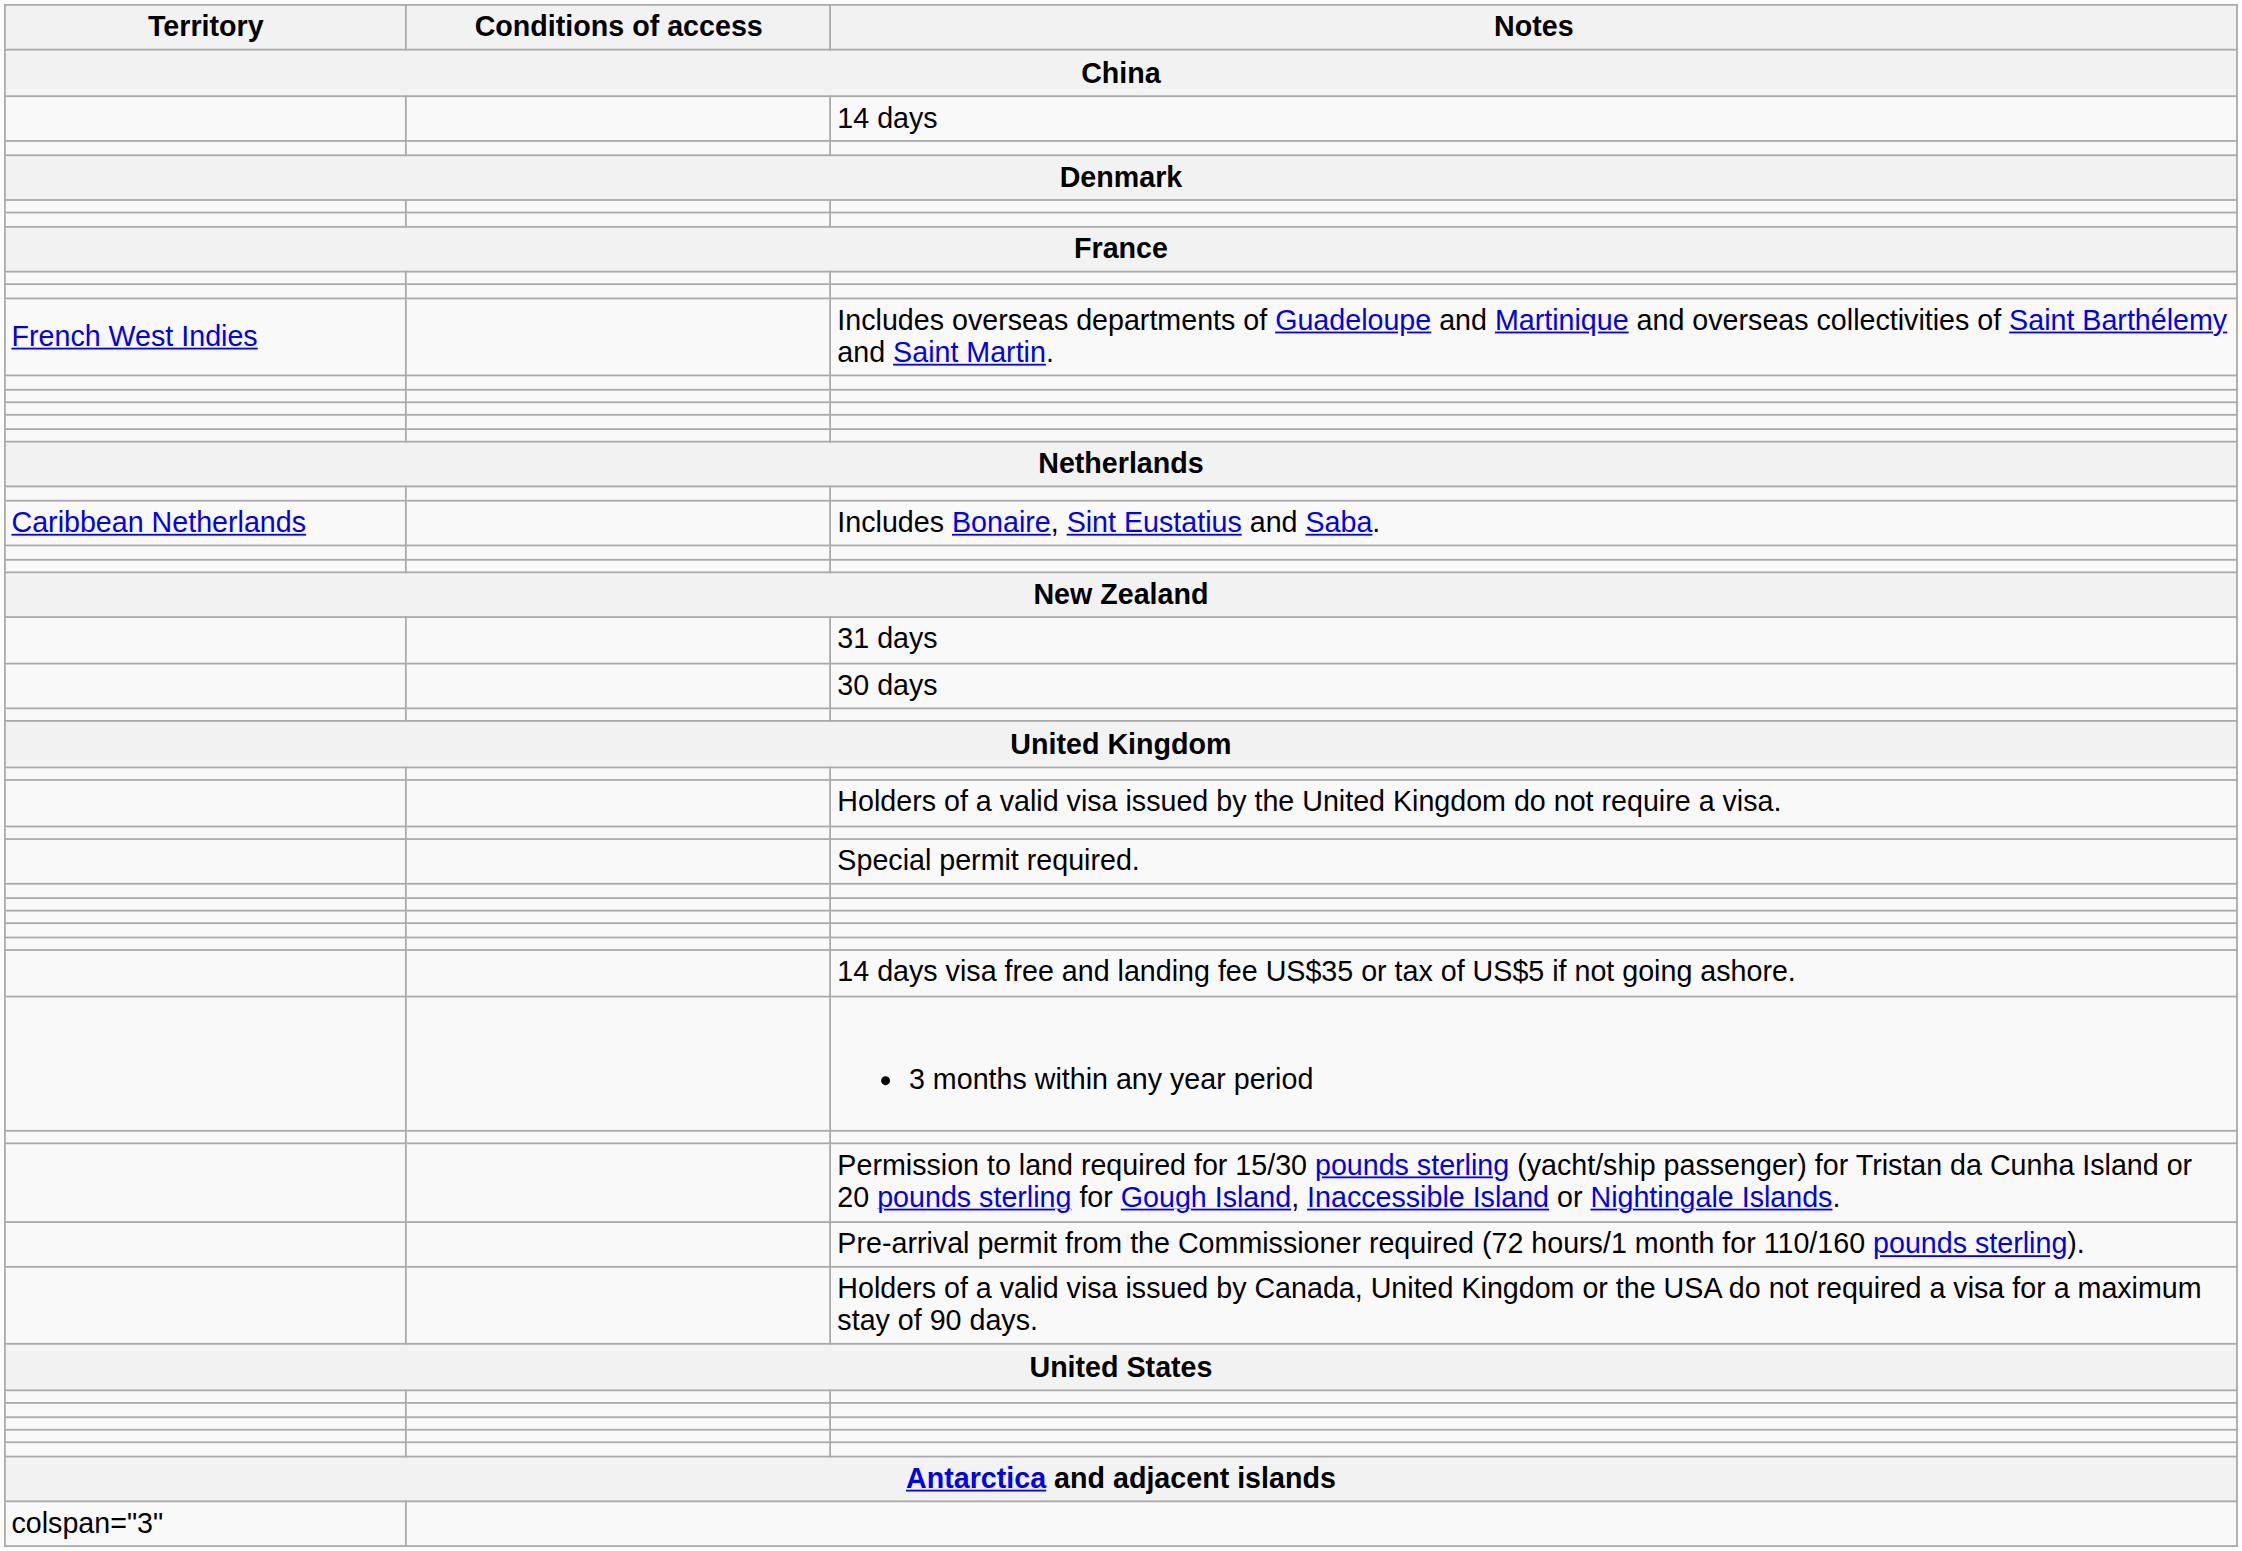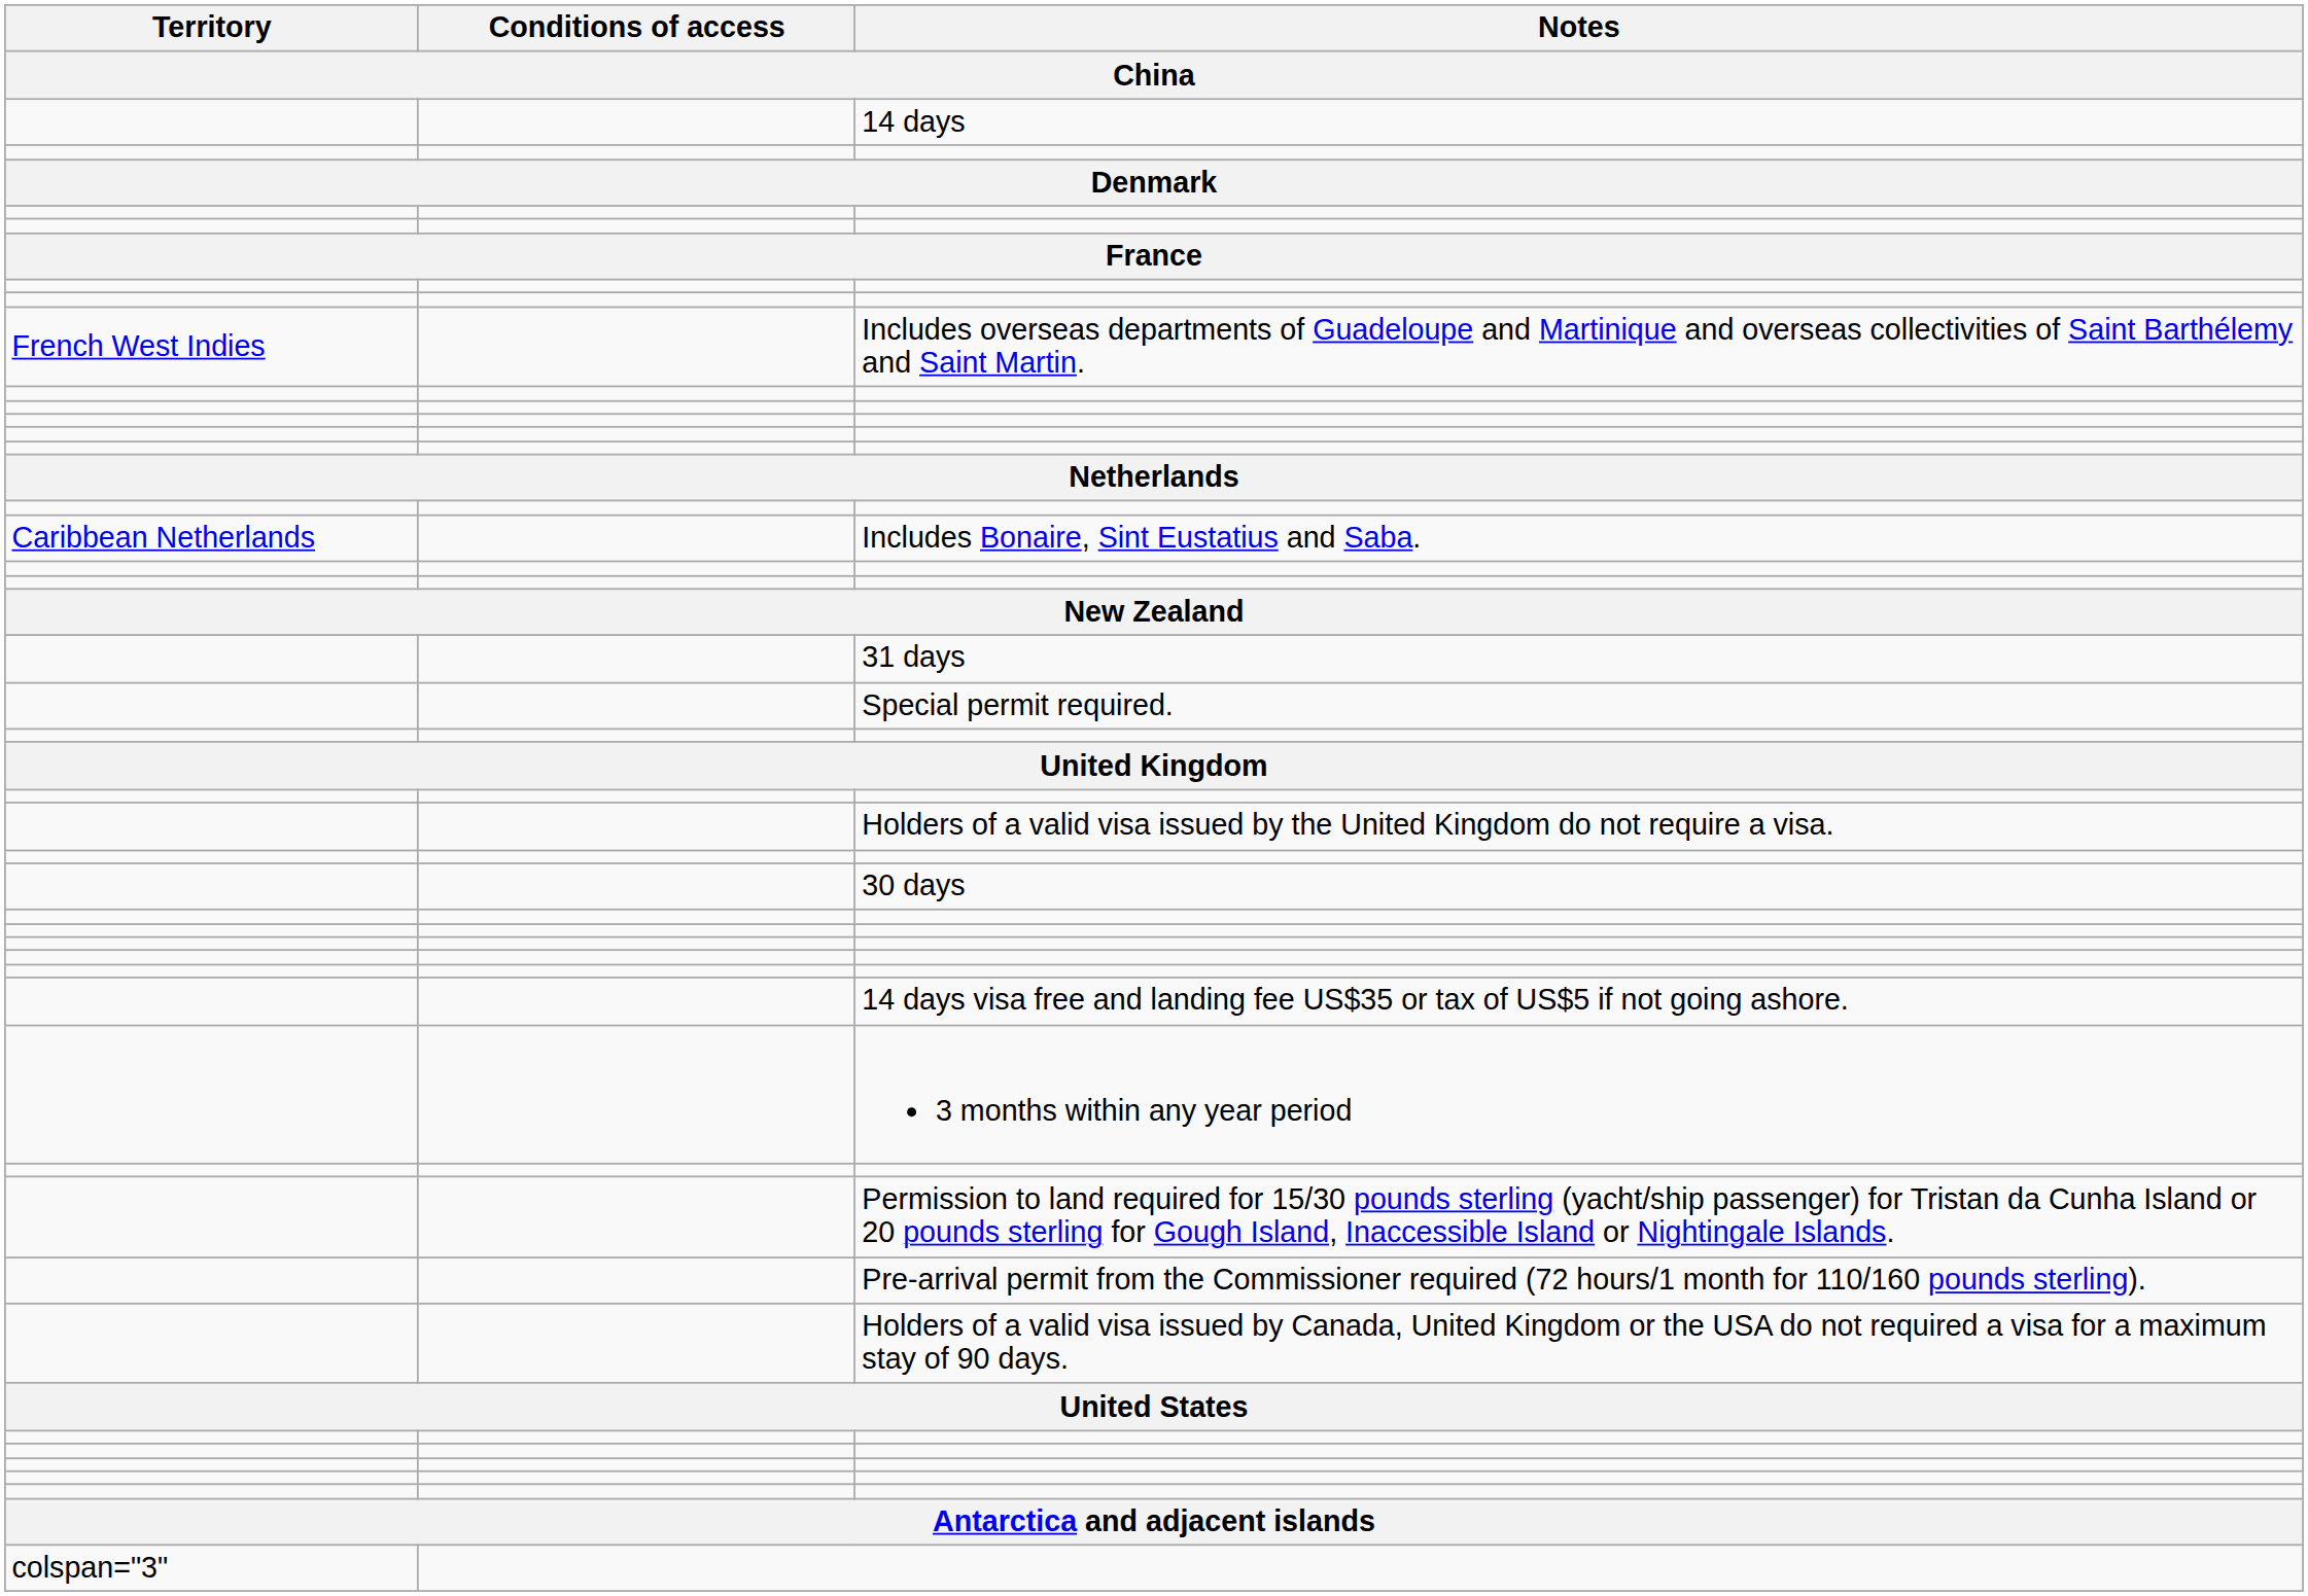rows swapped: 30 days <-> Special permit required.
